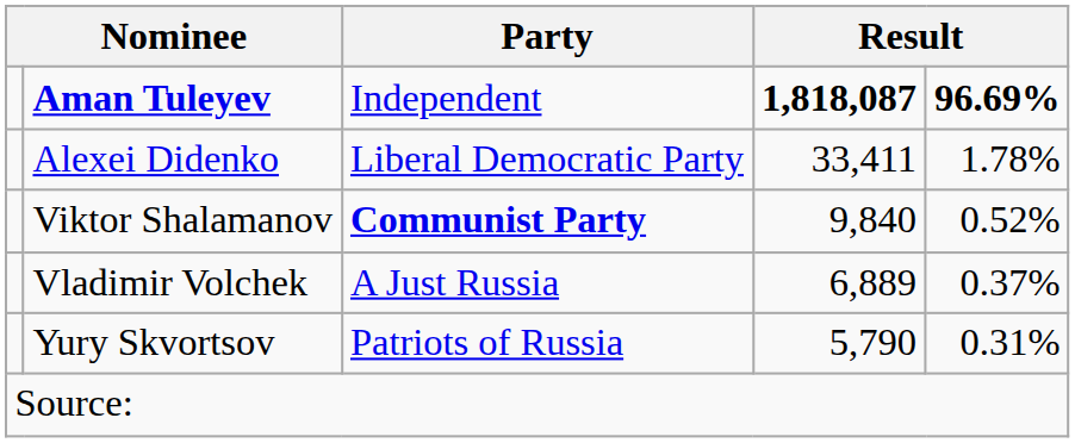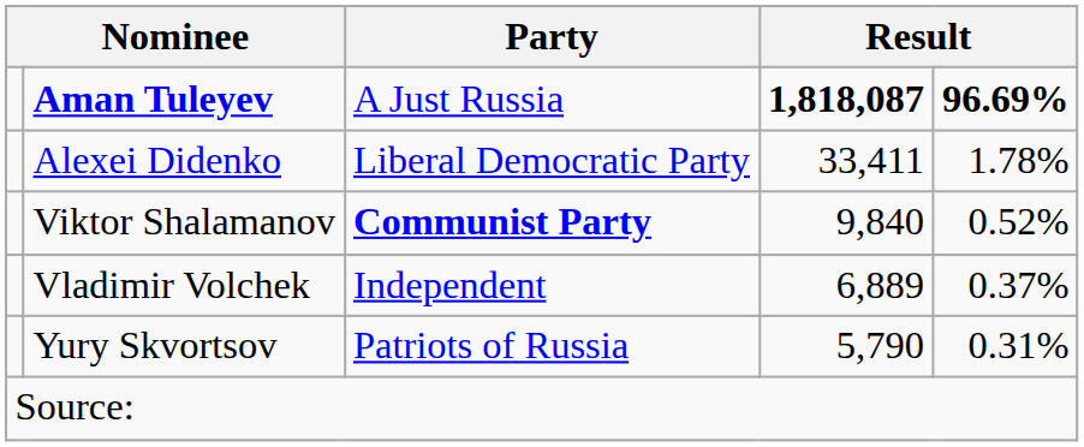Aman Tuleyev | Party: Independent -> A Just Russia
Vladimir Volchek | Party: A Just Russia -> Independent
